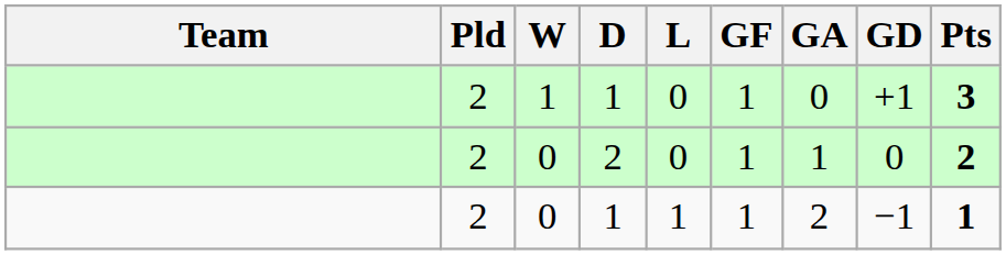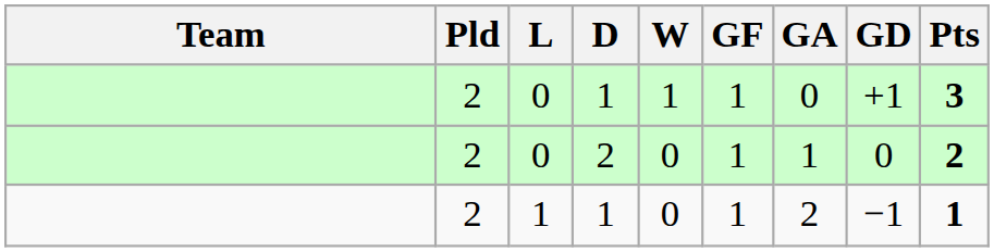columns swapped: W <-> L
